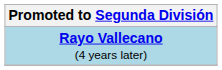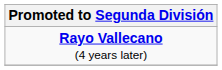Rayo Vallecano (4 years later) | column 1: lightblue background -> no background
